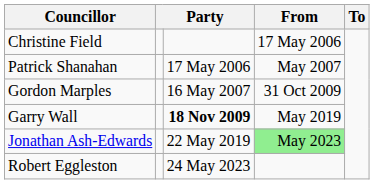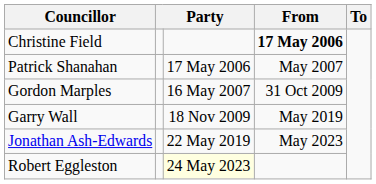Christine Field | From: normal -> bold
Garry Wall | column 3: bold -> normal
Jonathan Ash-Edwards | From: lightgreen background -> no background
Robert Eggleston | column 3: no background -> lightyellow background
